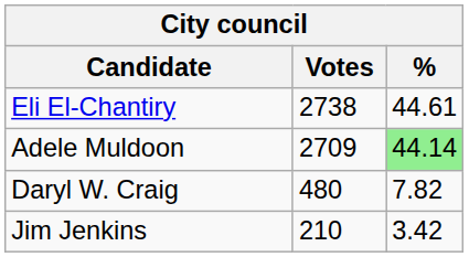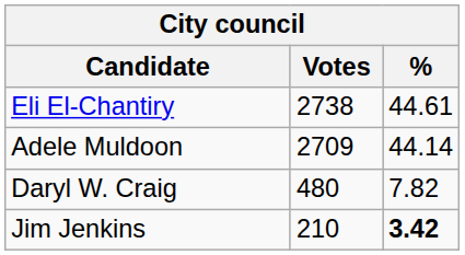Adele Muldoon | %: lightgreen background -> no background
Jim Jenkins | %: normal -> bold
